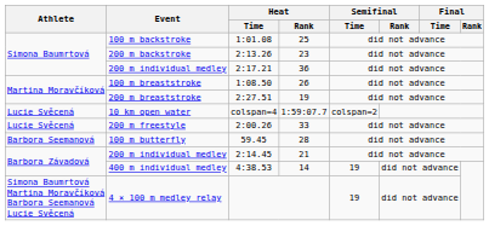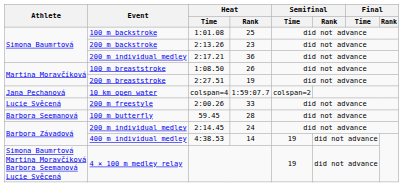10 km open water | Athlete: Lucie Svěcená -> Jana Pechanová
200 m individual medley / 2:14.45 | Heat / Rank: 21 -> 24
